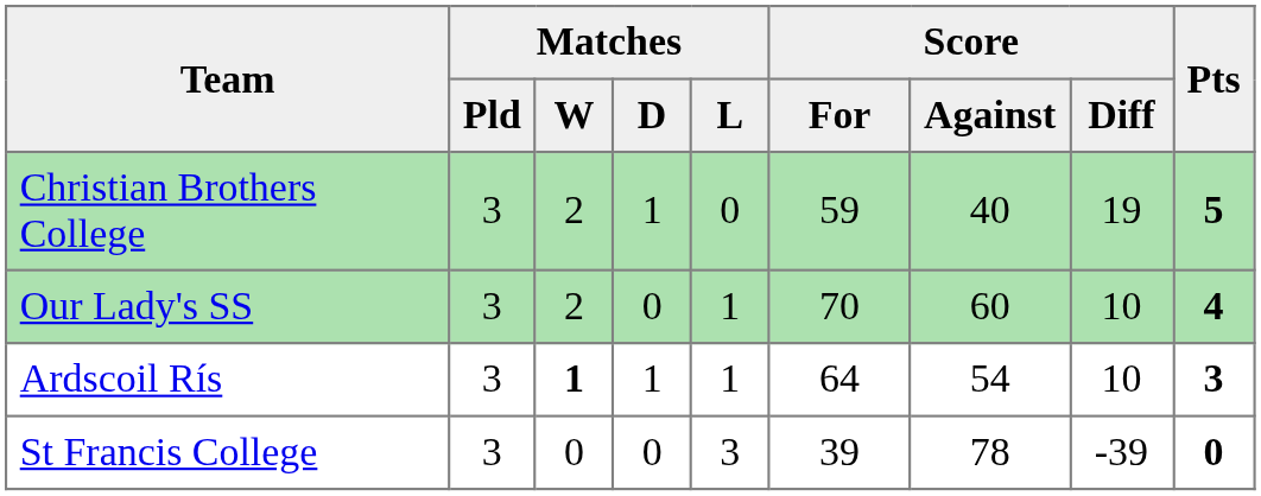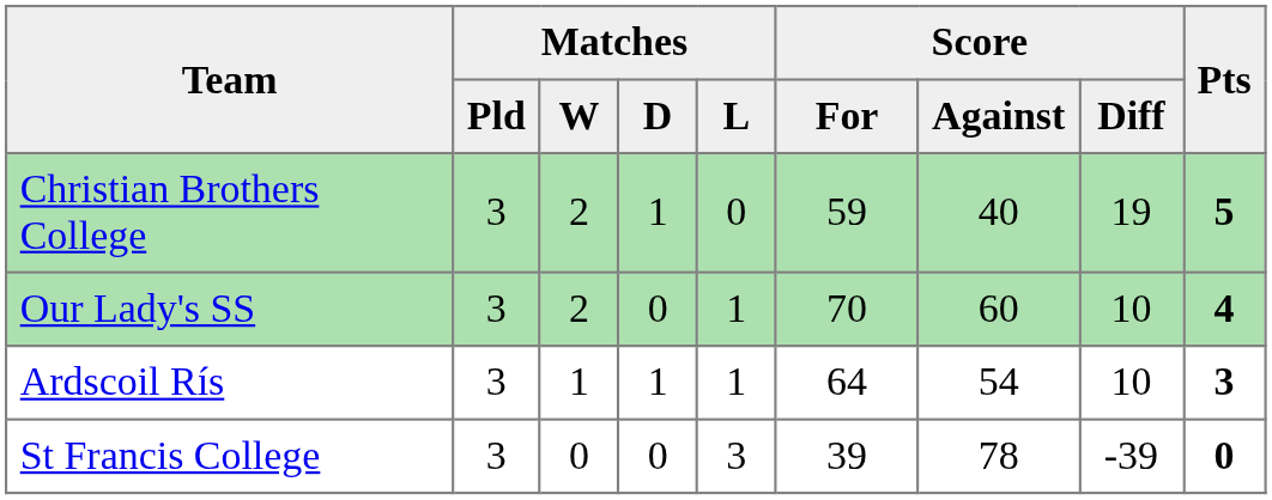Ardscoil Rís | Matches / W: bold -> normal
